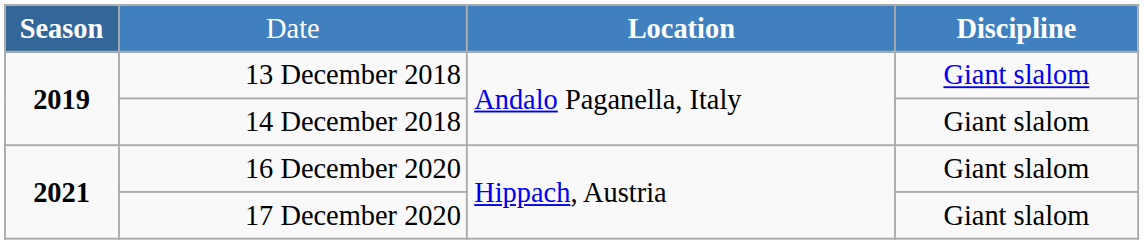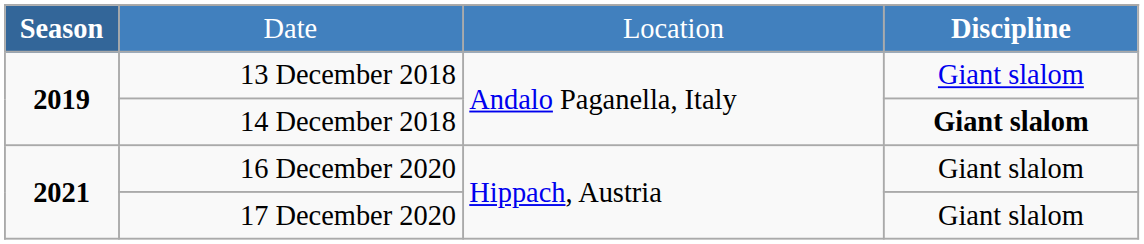Date | column 3: bold -> normal
14 December 2018 | column 4: normal -> bold
